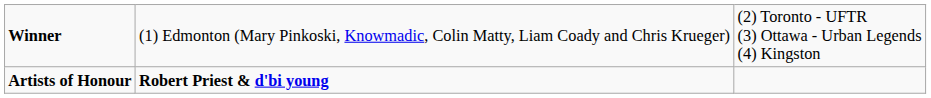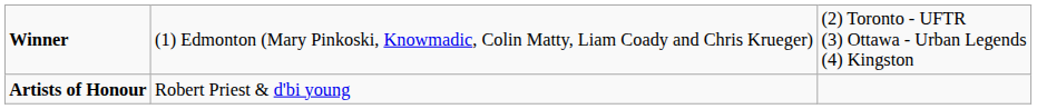Artists of Honour | column 2: bold -> normal
